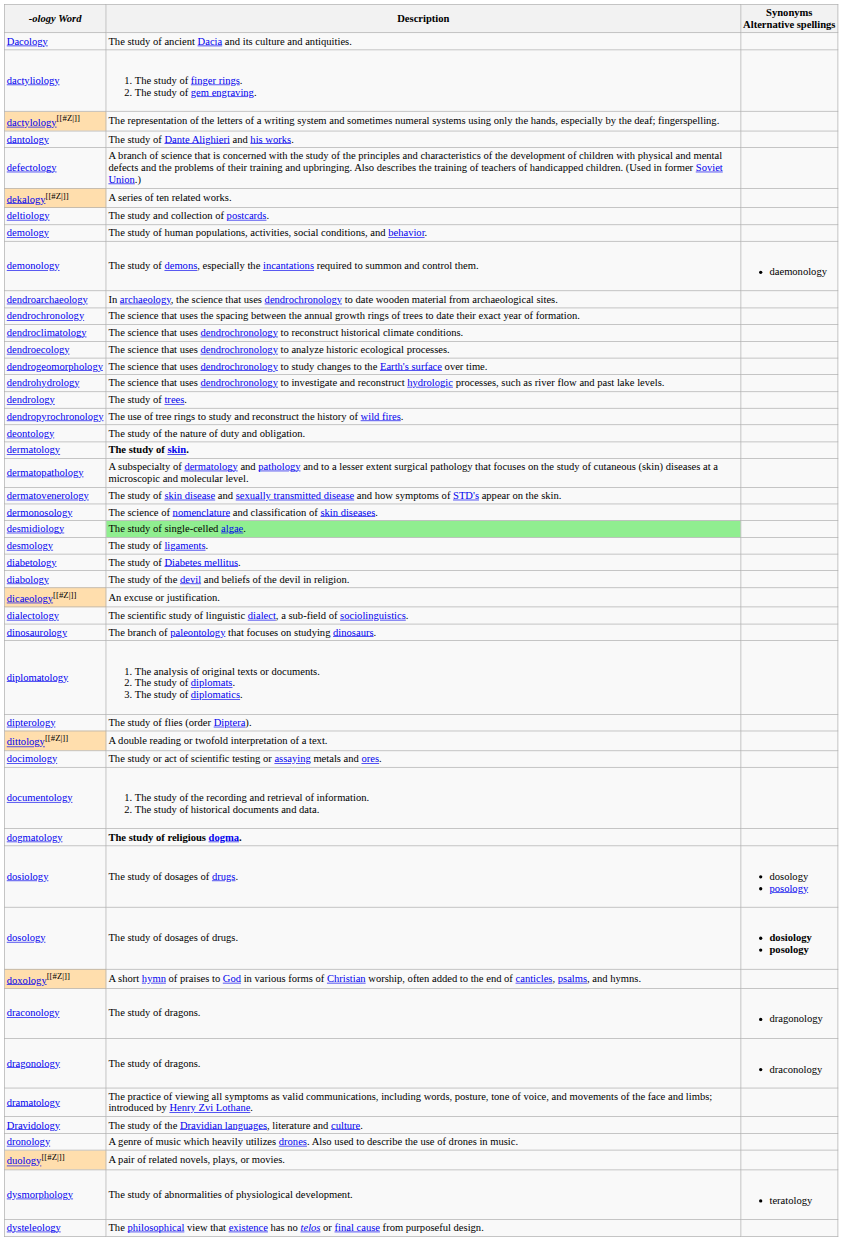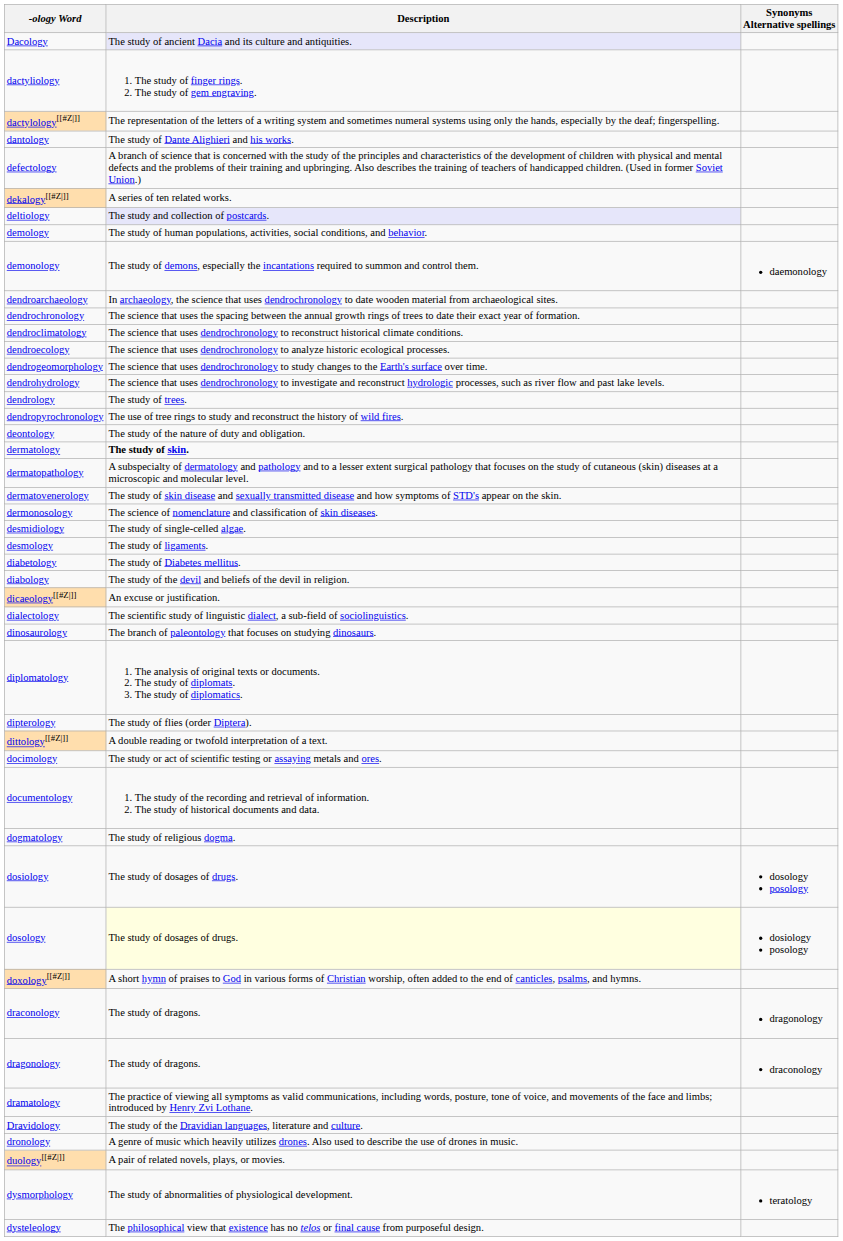Dacology | Description: no background -> lavender background
deltiology | Description: no background -> lavender background
desmidiology | Description: lightgreen background -> no background
dogmatology | Description: bold -> normal
dosology | Description: no background -> lightyellow background
dosology | Synonyms Alternative spellings: bold -> normal
